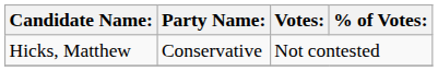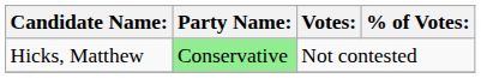Hicks, Matthew | Party Name:: no background -> lightgreen background
